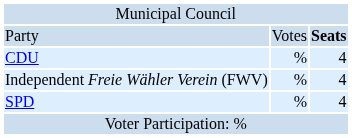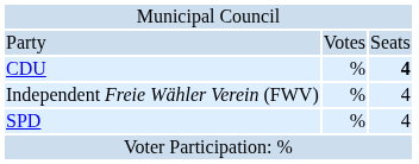Party | column 3: bold -> normal
CDU | column 3: normal -> bold
